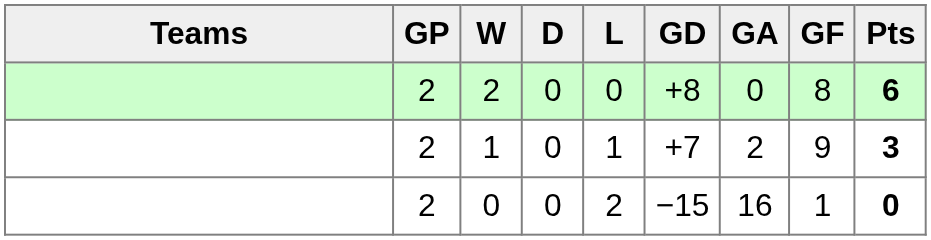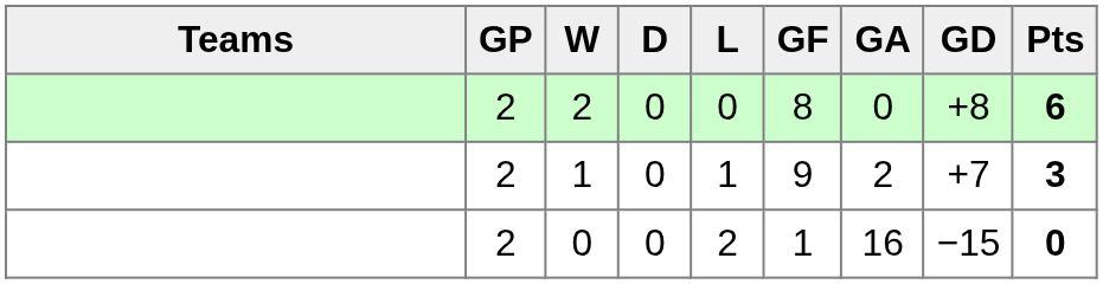columns swapped: GF <-> GD
